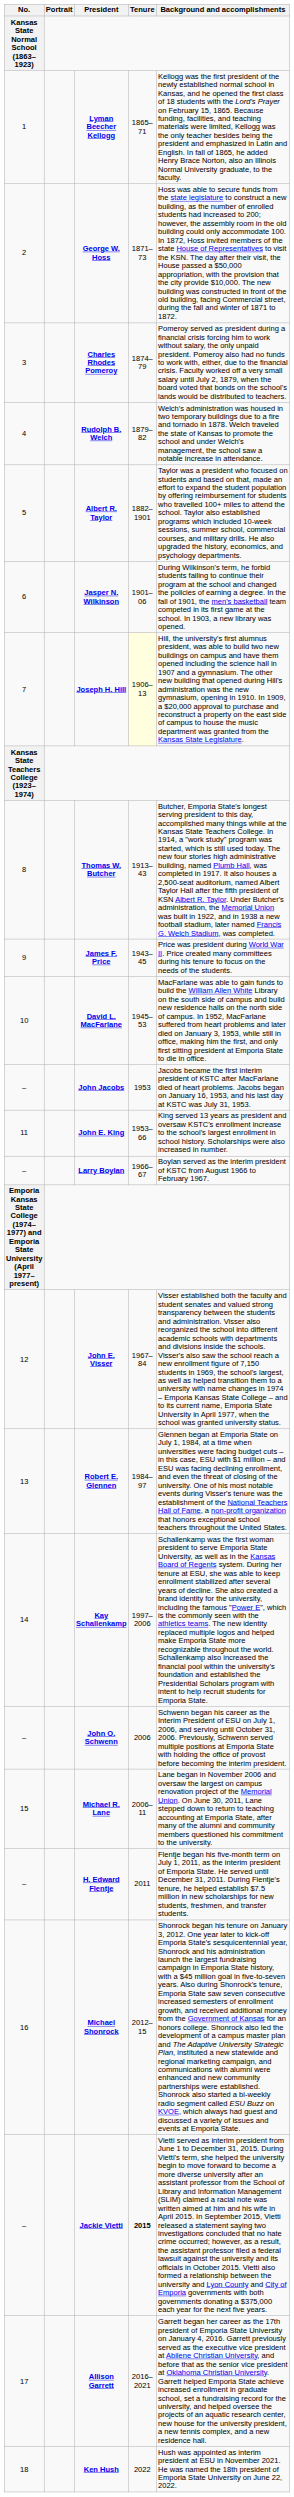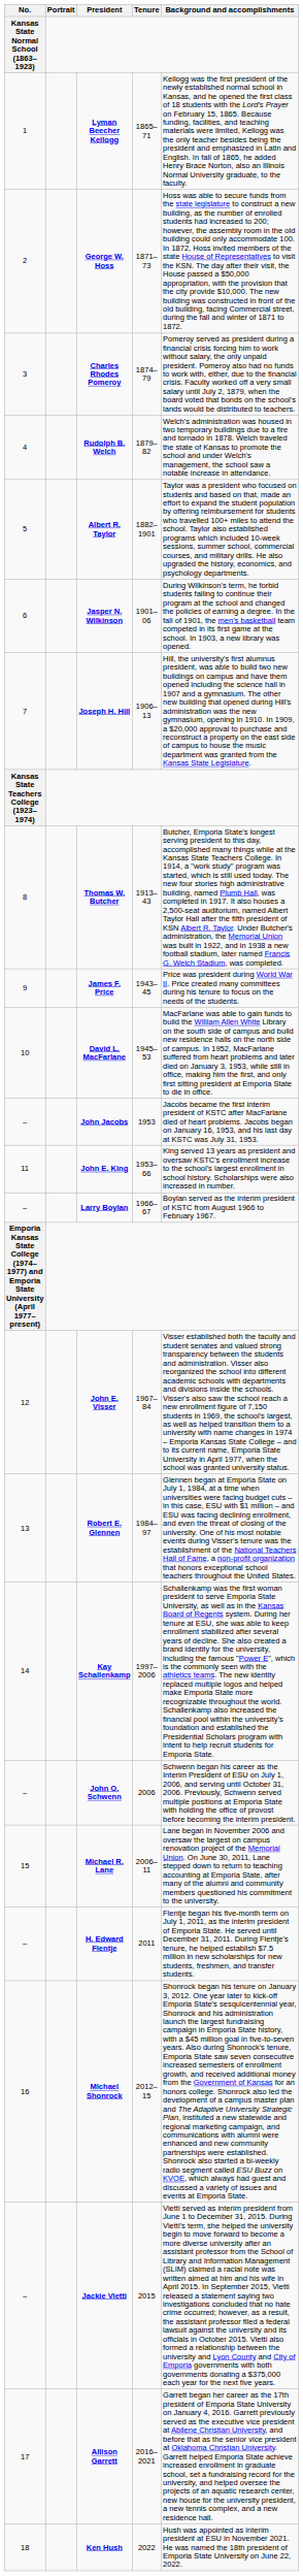Joseph H. Hill | Tenure: lightyellow background -> no background
Jackie Vietti | Tenure: bold -> normal
